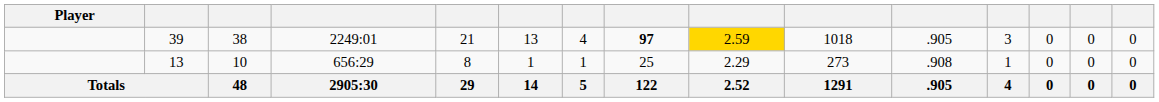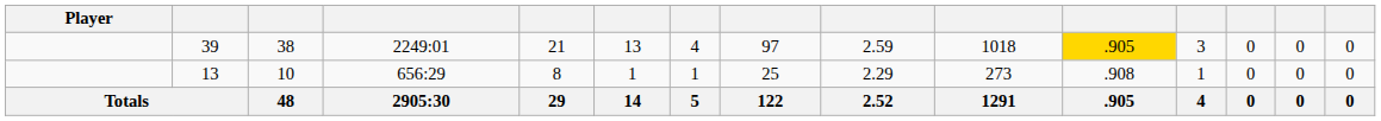39 | column 8: bold -> normal
39 | column 9: gold background -> no background
39 | column 11: no background -> gold background
